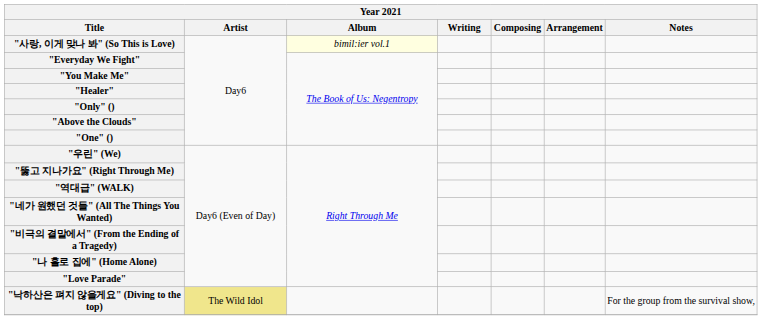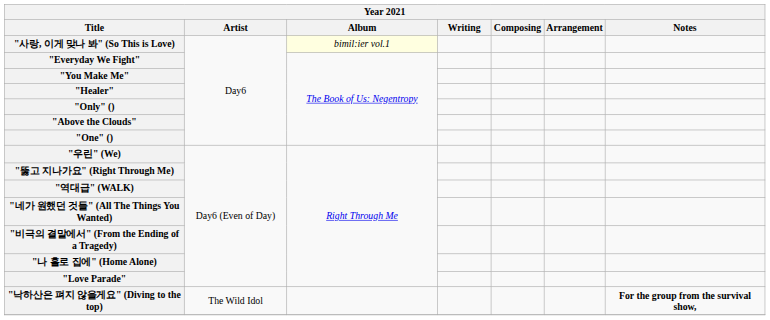"낙하산은 펴지 않을게요" (Diving to the top) | Artist: khaki background -> no background
"낙하산은 펴지 않을게요" (Diving to the top) | Notes: normal -> bold
